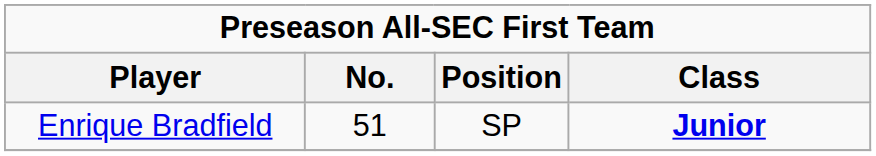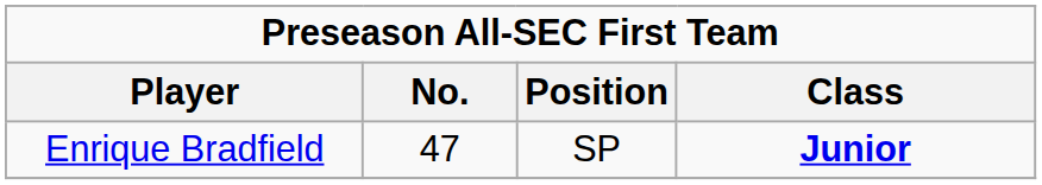Enrique Bradfield | No.: 51 -> 47
